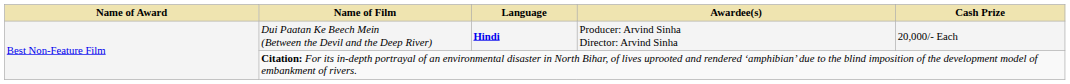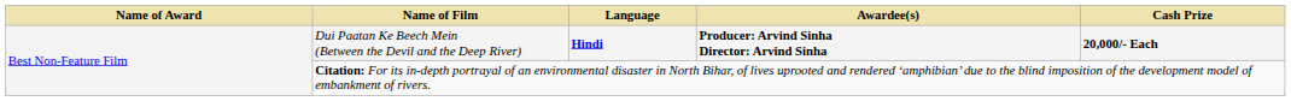row 2 | Awardee(s): normal -> bold
row 2 | Cash Prize: normal -> bold
